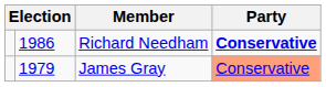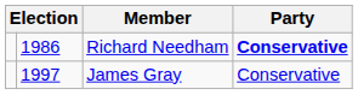James Gray | column 2: 1979 -> 1997
James Gray | Party: lightsalmon background -> no background
